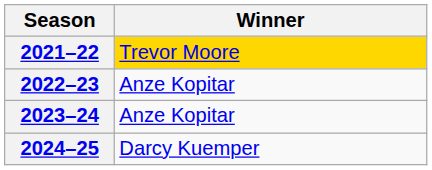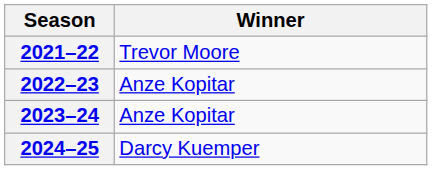2021–22 | Winner: gold background -> no background
